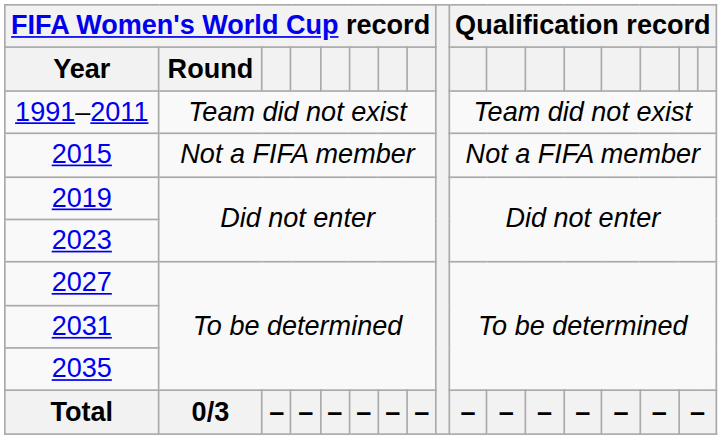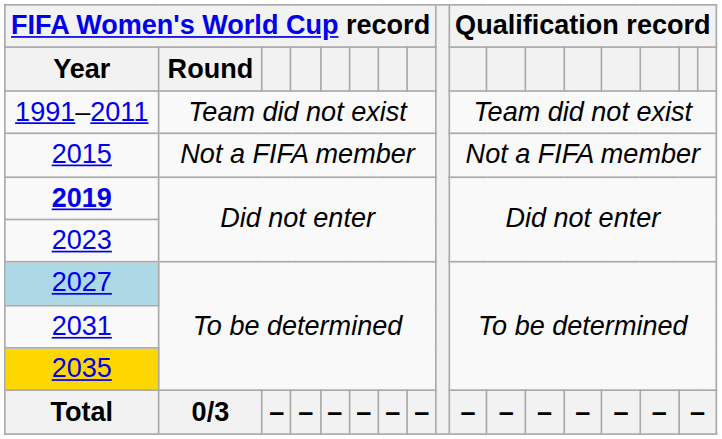2019 | FIFA Women's World Cup record / Year: normal -> bold
2027 | FIFA Women's World Cup record / Year: no background -> lightblue background
2035 | FIFA Women's World Cup record / Year: no background -> gold background
